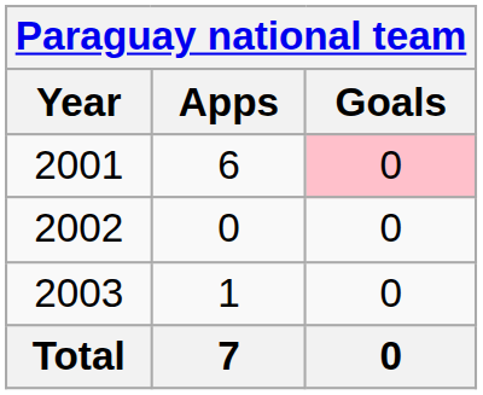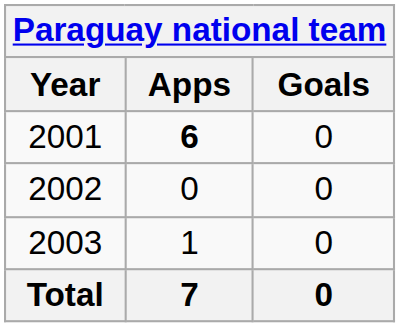2001 | Apps: normal -> bold
2001 | Goals: pink background -> no background
